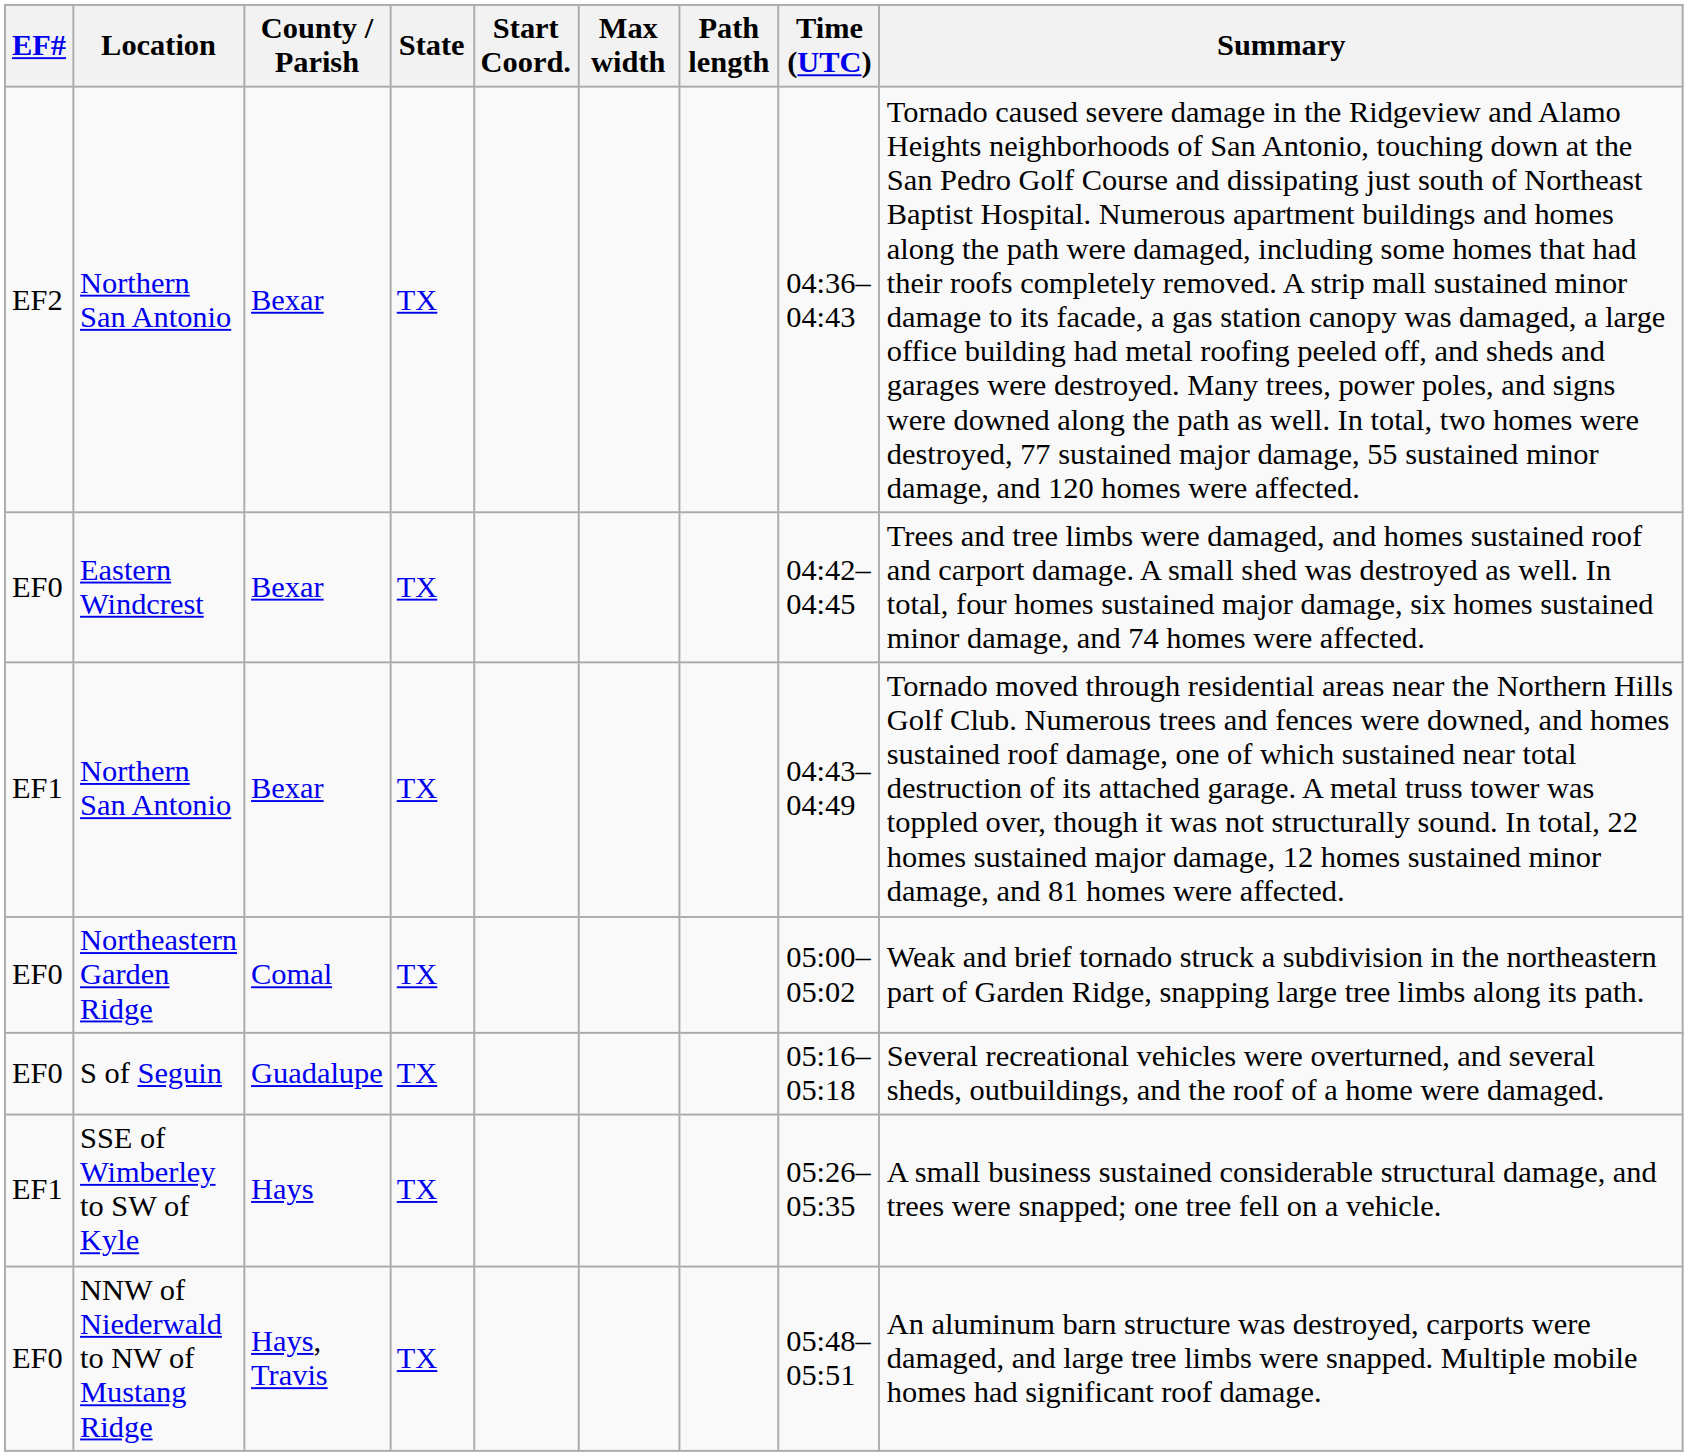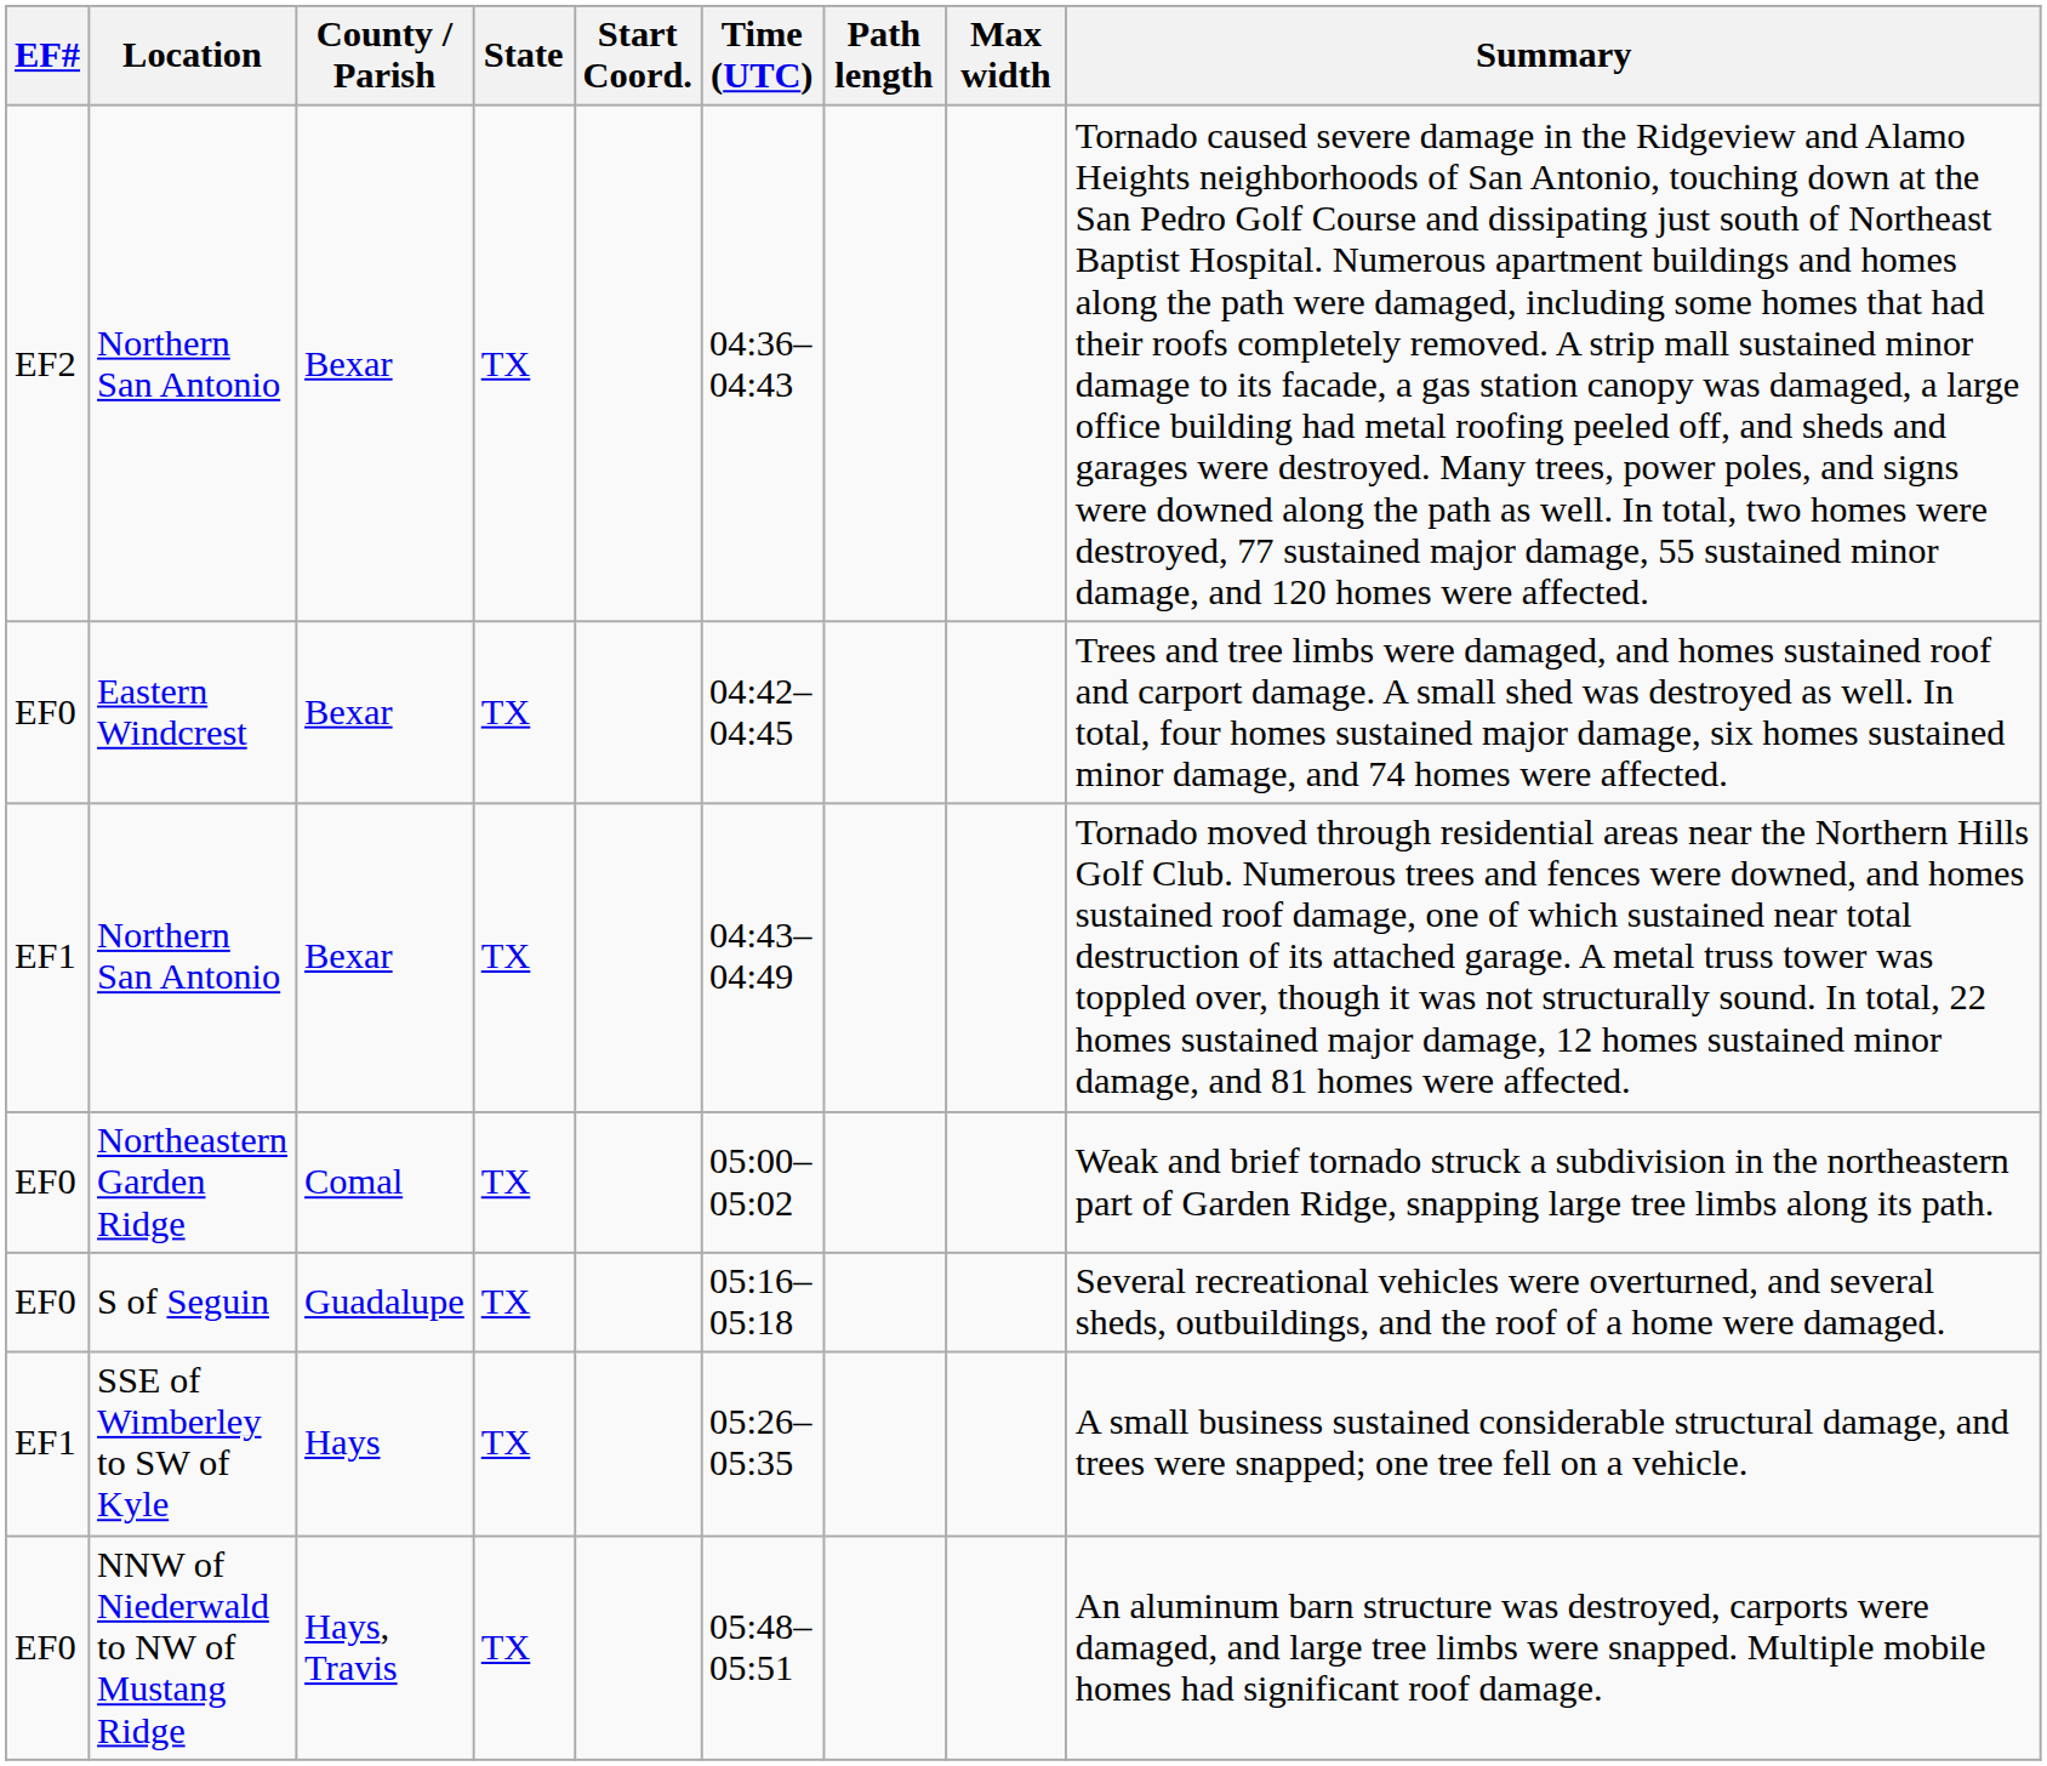columns swapped: Time (UTC) <-> Max width
